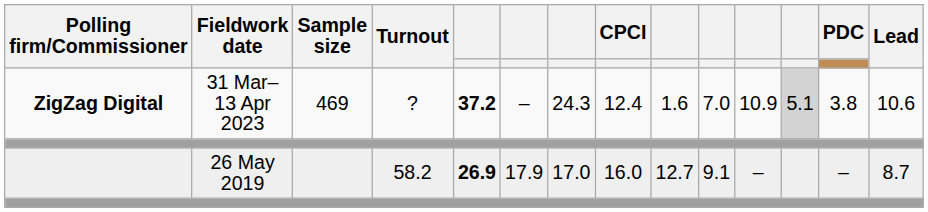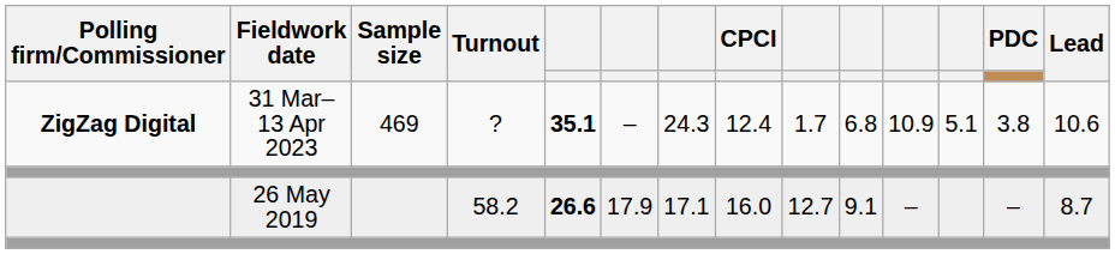31 Mar–13 Apr 2023 | column 5: 37.2 -> 35.1
31 Mar–13 Apr 2023 | column 9: 1.6 -> 1.7
31 Mar–13 Apr 2023 | column 10: 7.0 -> 6.8
31 Mar–13 Apr 2023 | column 12: lightgrey background -> no background
26 May 2019 | column 5: 26.9 -> 26.6
26 May 2019 | column 7: 17.0 -> 17.1
